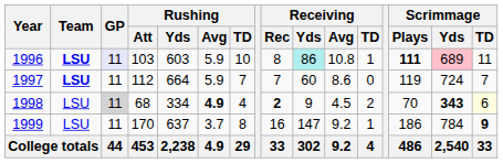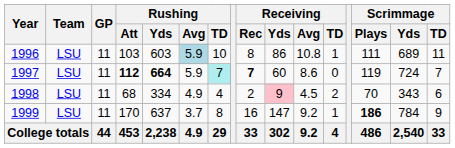1996 | Team: bold -> normal
1996 | GP: lavender background -> no background
1996 | Rushing / Avg: no background -> lightblue background
1996 | Receiving / Yds: paleturquoise background -> no background
1996 | Scrimmage / Plays: bold -> normal
1996 | Scrimmage / Yds: pink background -> no background
1997 | Team: bold -> normal
1997 | Rushing / Att: normal -> bold
1997 | Rushing / Yds: normal -> bold
1997 | Rushing / TD: no background -> paleturquoise background
1997 | Receiving / Rec: normal -> bold
1998 | GP: lightgrey background -> no background
1998 | Rushing / Avg: bold -> normal
1998 | Receiving / Rec: bold -> normal
1998 | Receiving / Yds: no background -> pink background
1998 | Scrimmage / Yds: bold -> normal
1998 | Scrimmage / TD: lightyellow background -> no background
1999 | Scrimmage / Plays: normal -> bold
1999 | Scrimmage / TD: bold -> normal
